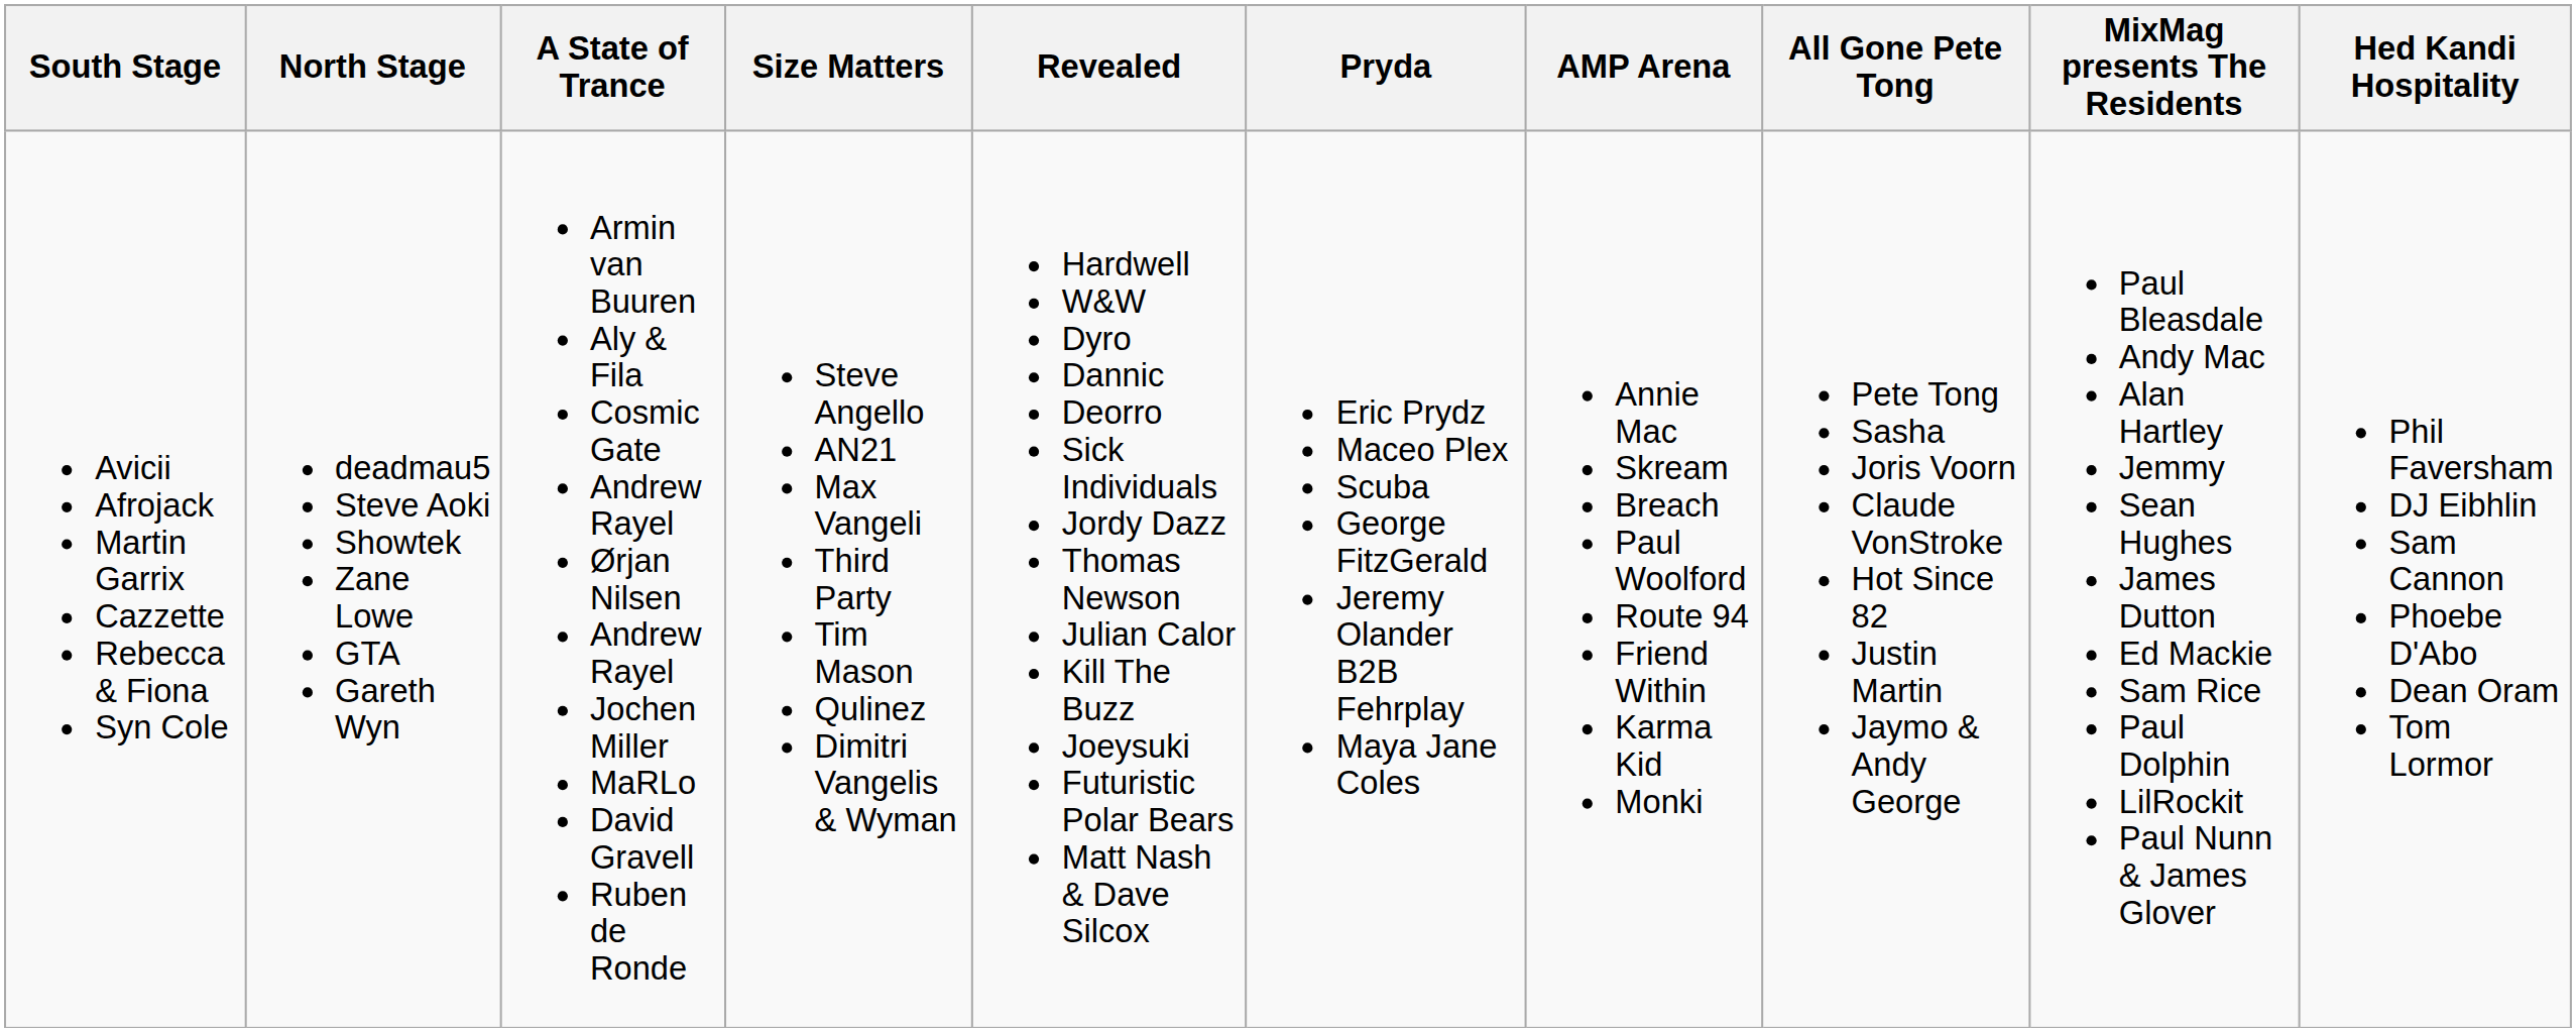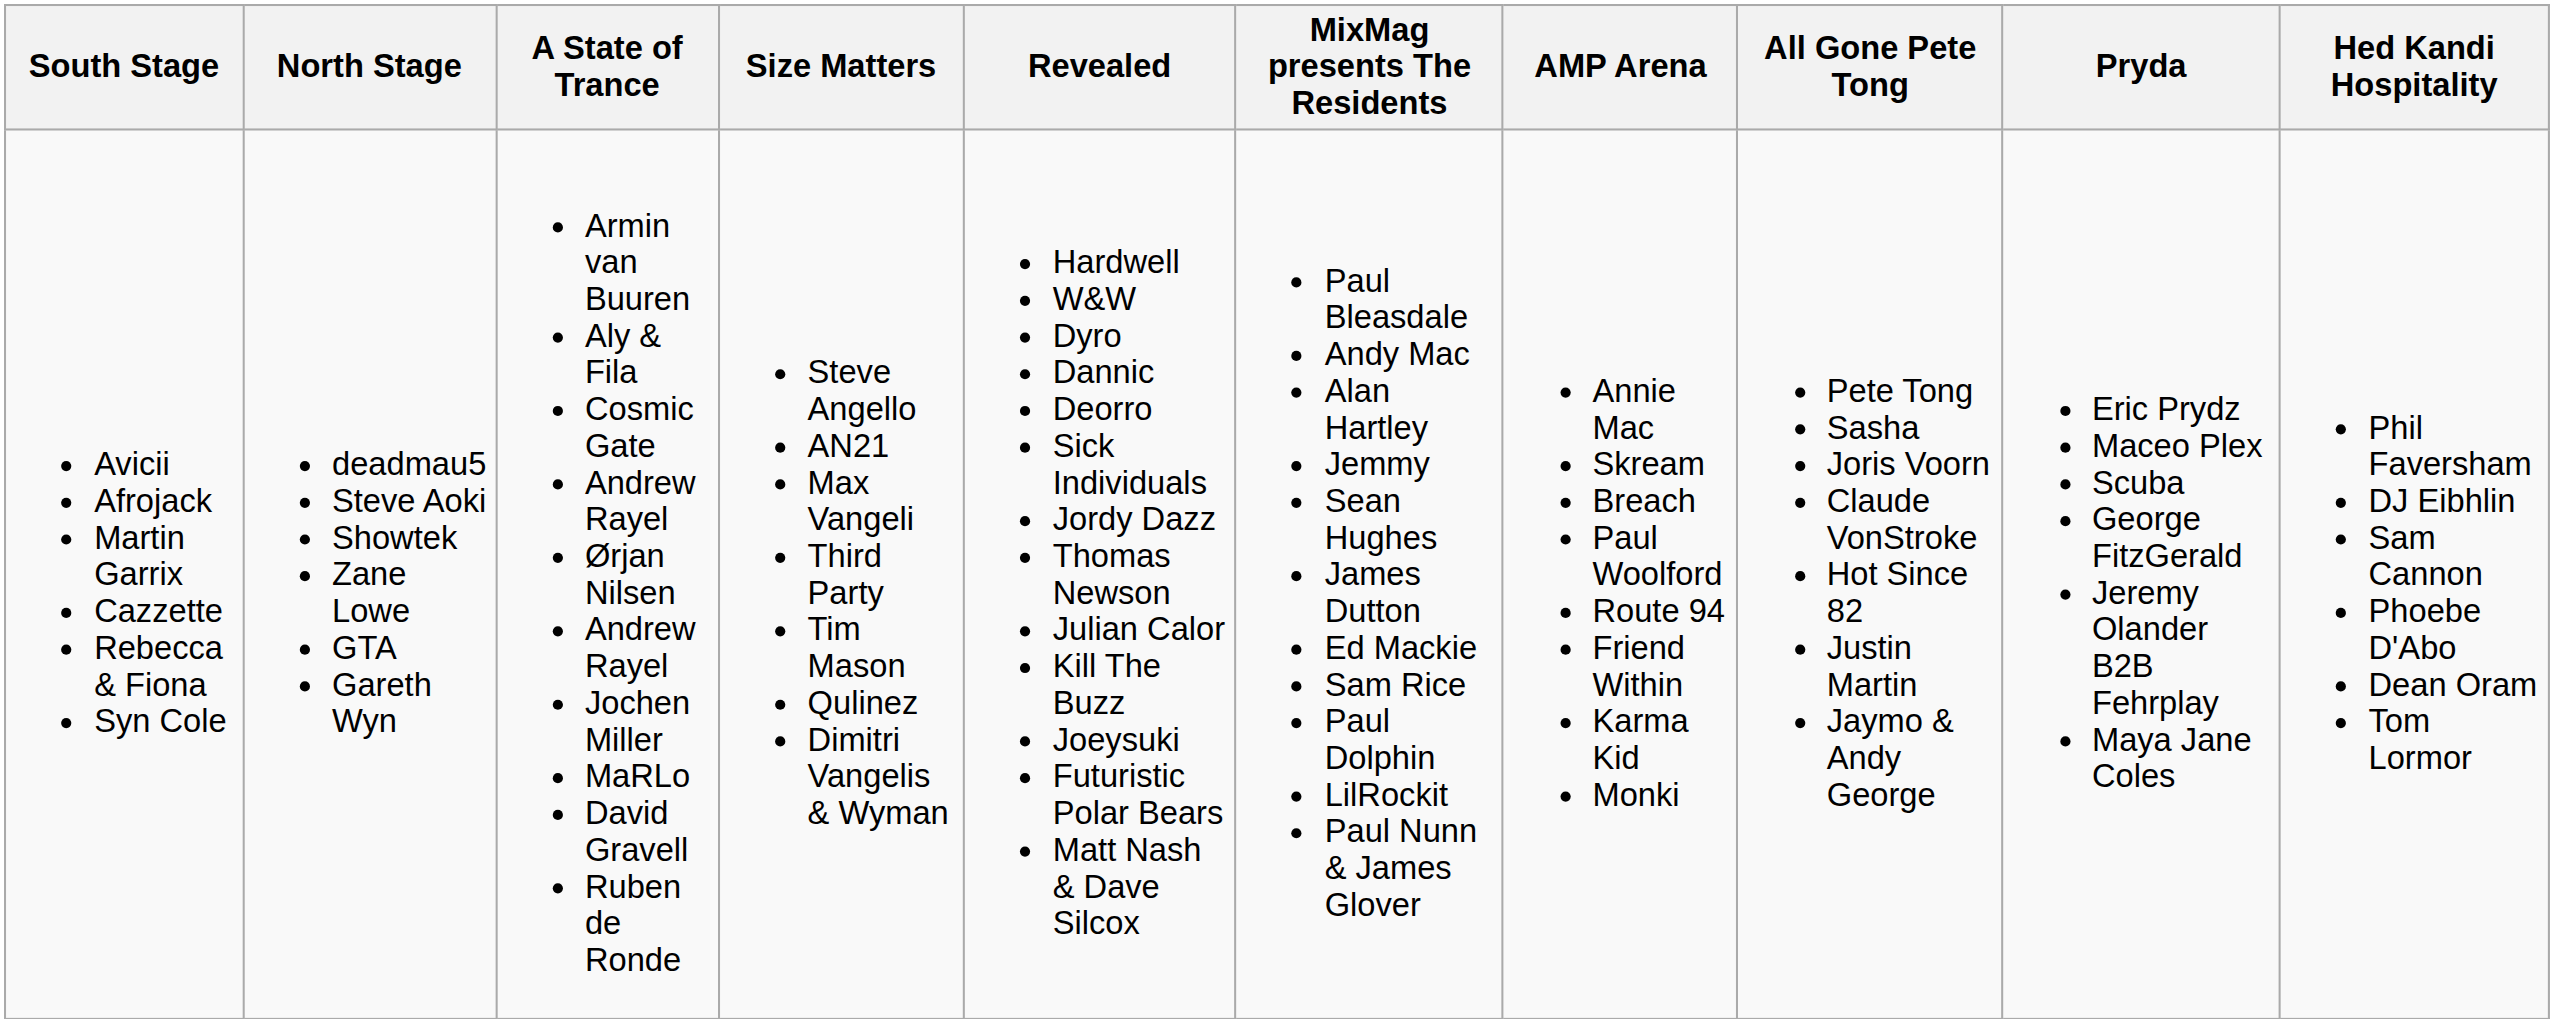columns swapped: Pryda <-> MixMag presents The Residents
